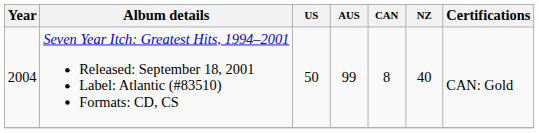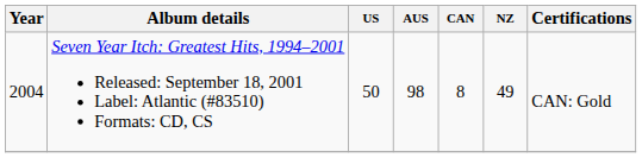row 2 | AUS: 99 -> 98
row 2 | NZ: 40 -> 49
